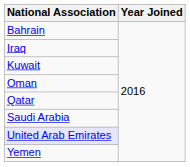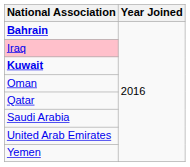Bahrain | National Association: normal -> bold
Iraq | National Association: no background -> pink background
Kuwait | National Association: normal -> bold
United Arab Emirates | National Association: lavender background -> no background
